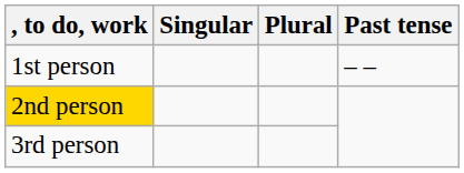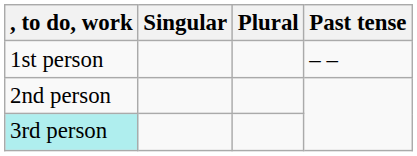2nd person | , to do, work: gold background -> no background
3rd person | , to do, work: no background -> paleturquoise background
